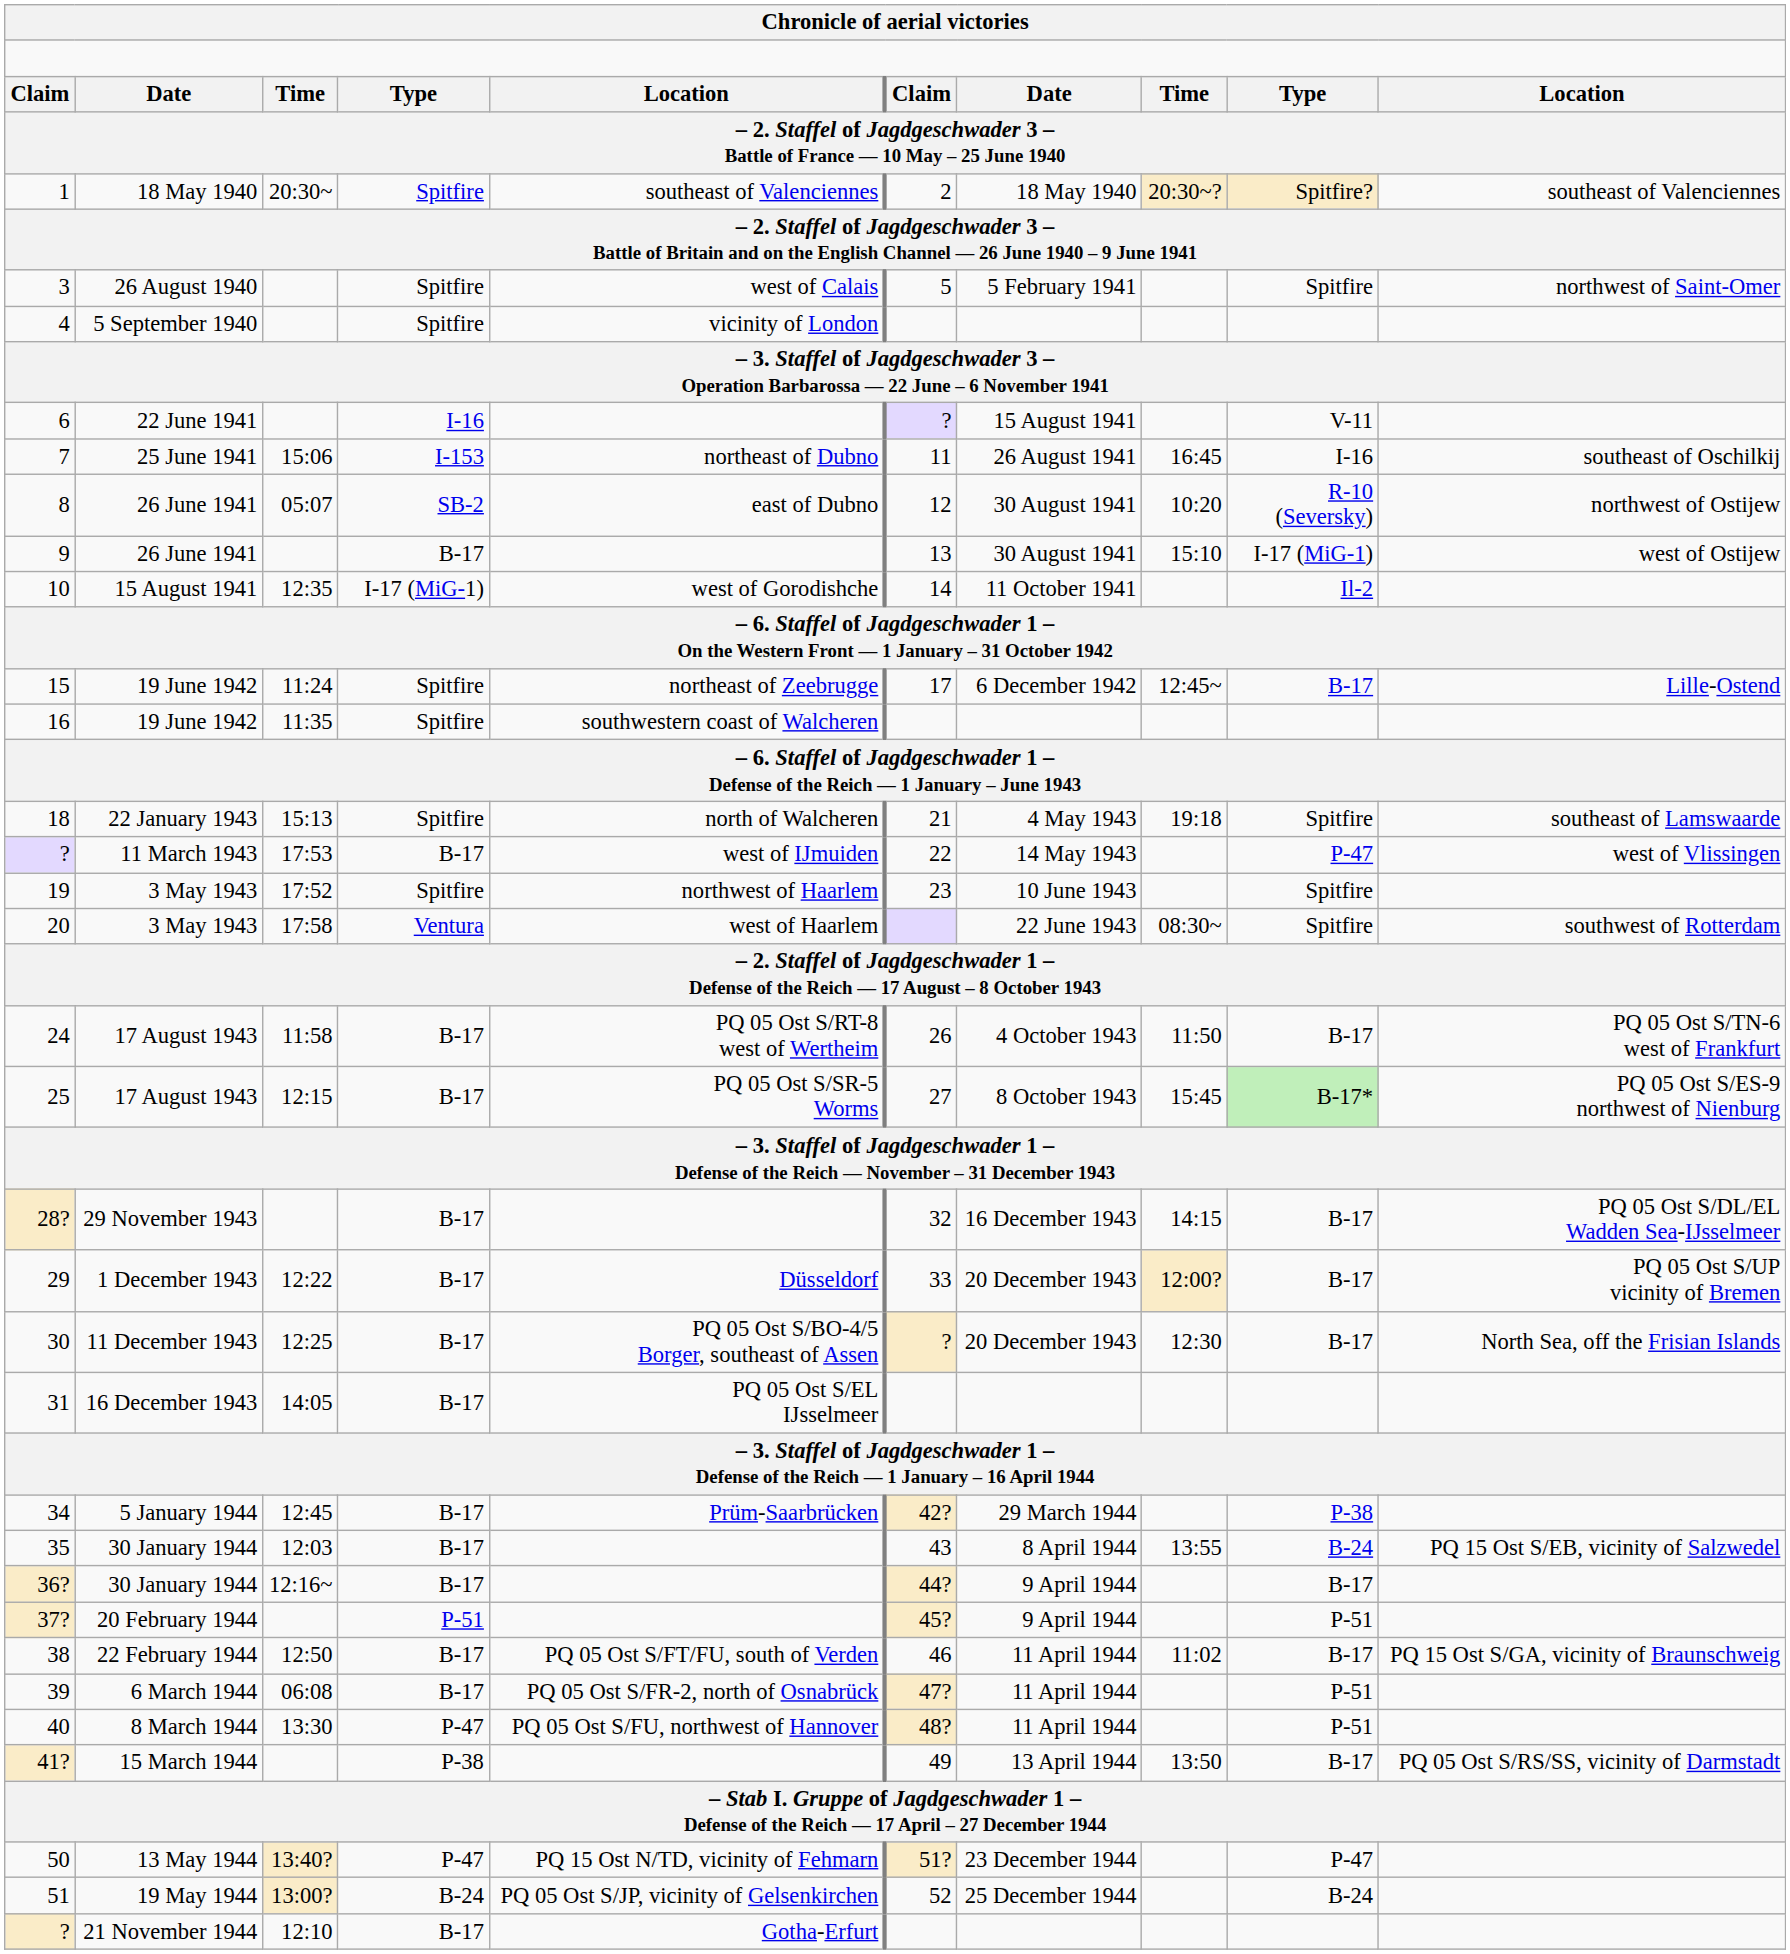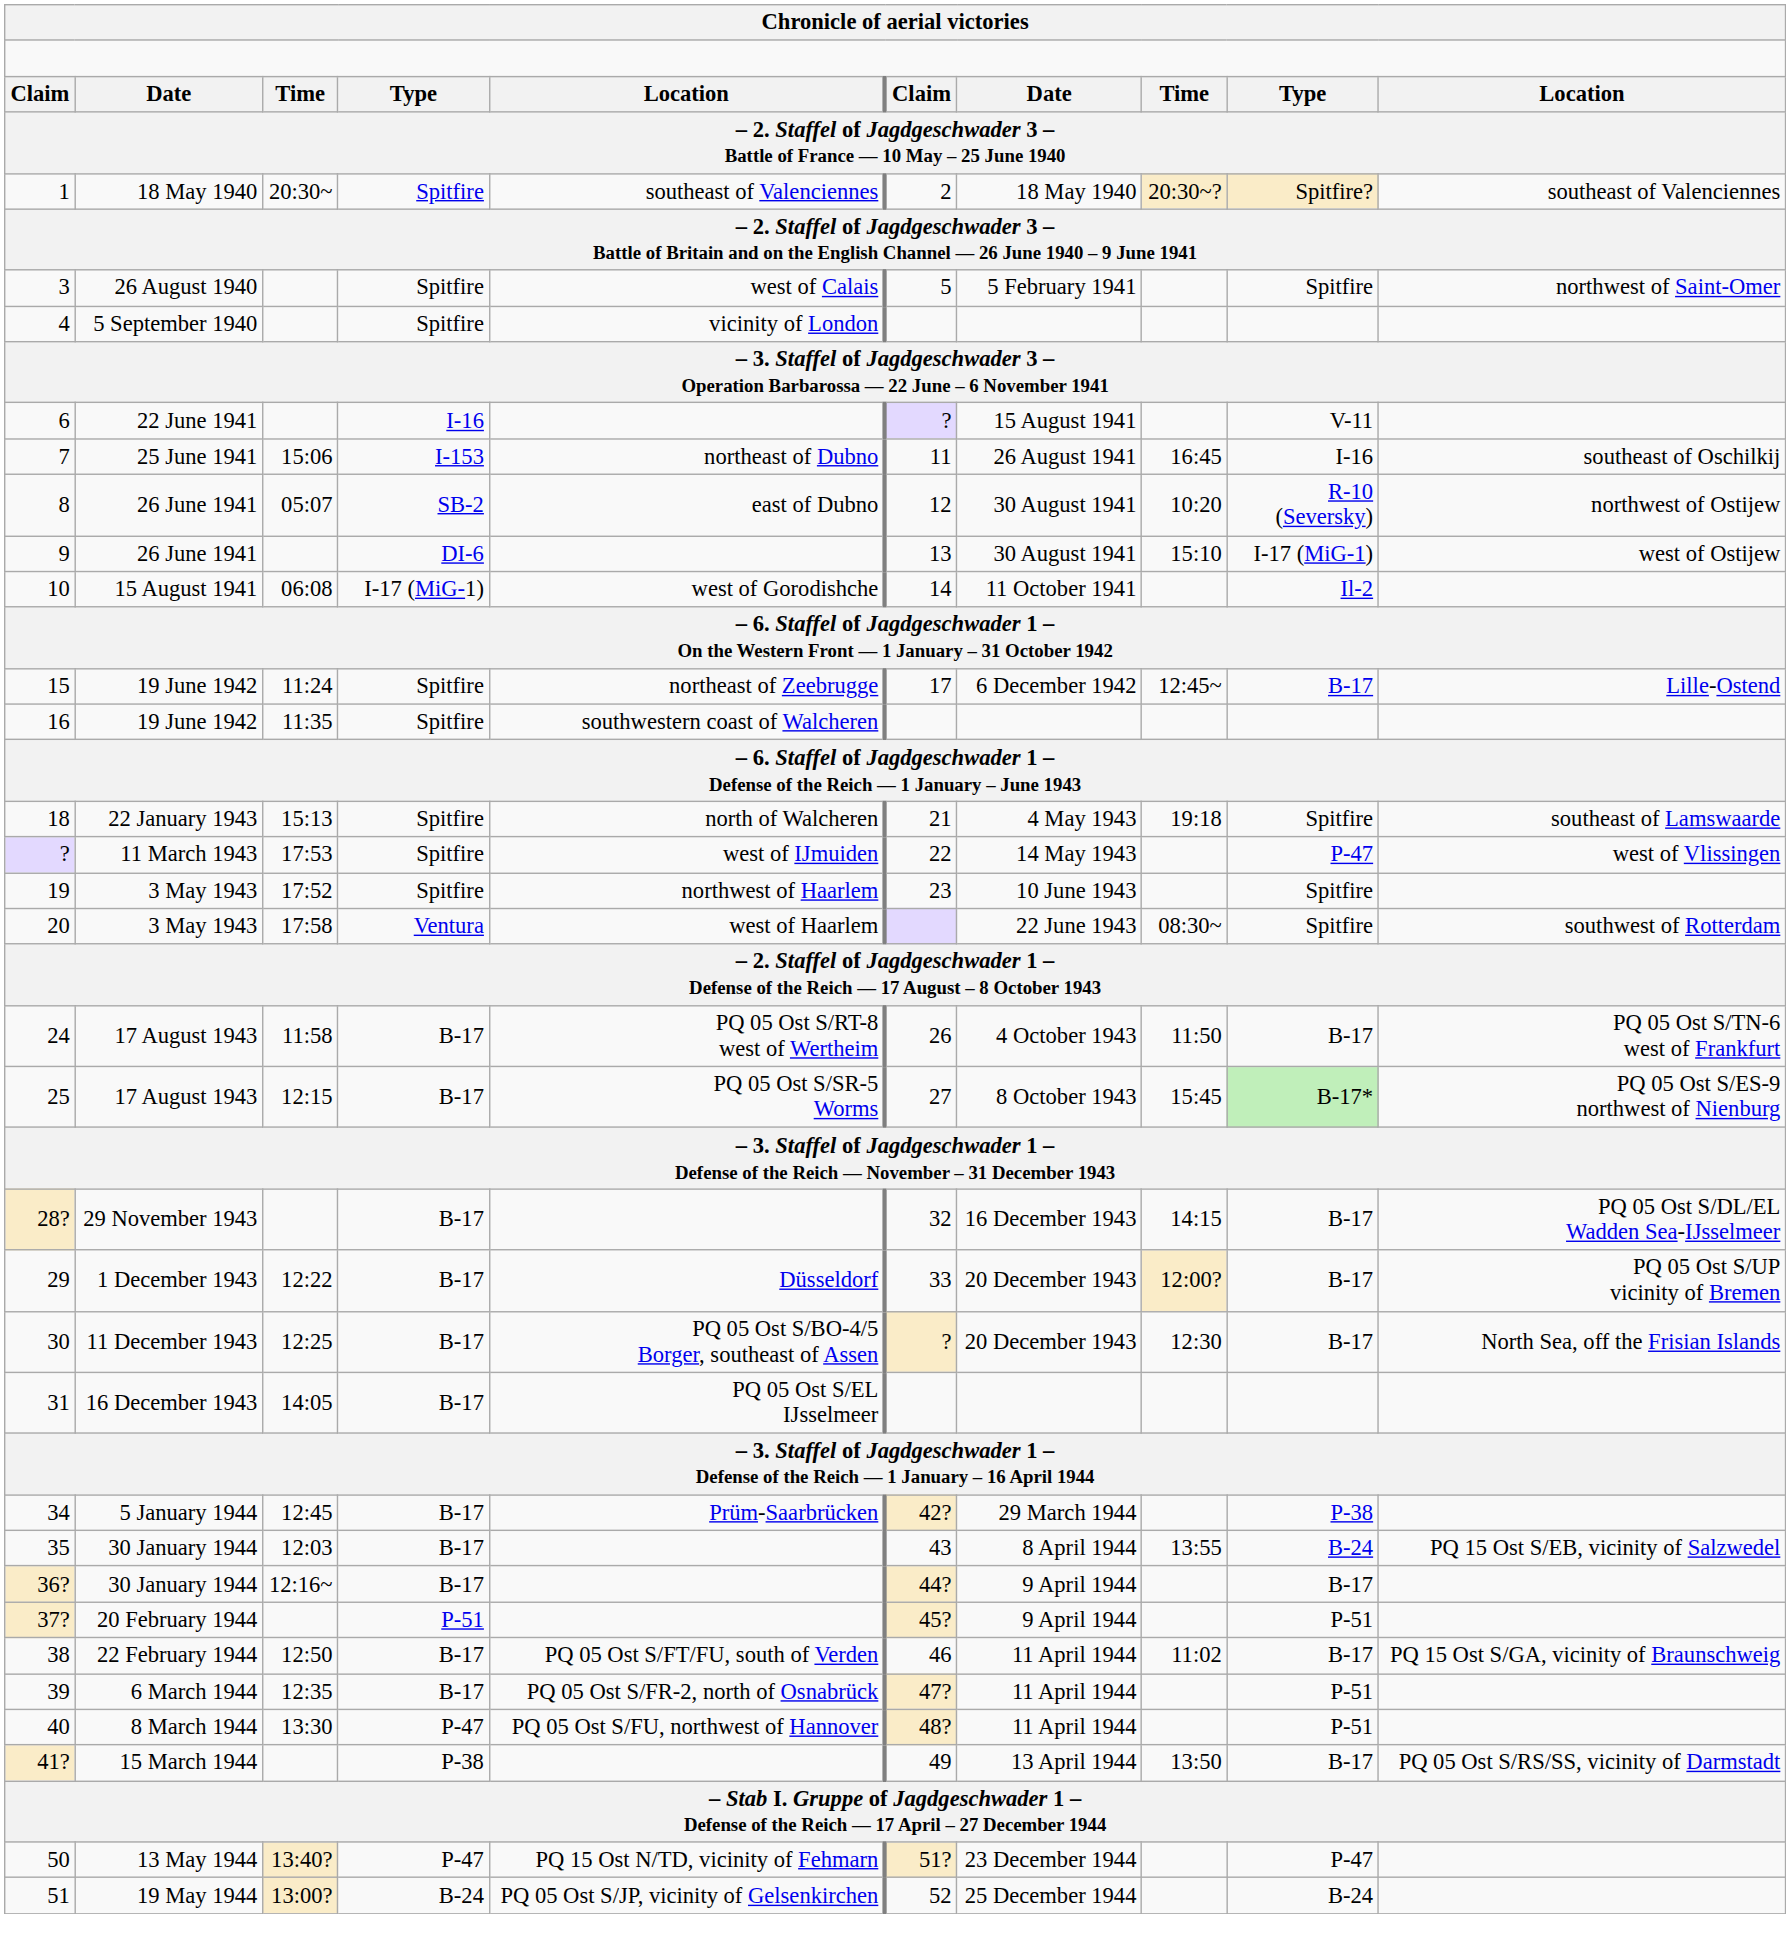9 | column 4: B-17 -> DI-6
10 | column 3: 12:35 -> 06:08
? / 11 March 1943 | column 4: B-17 -> Spitfire
39 | column 3: 06:08 -> 12:35
- row: ? | 21 November 1944 | 12:10 | B-17 | Gotha-Erfurt
